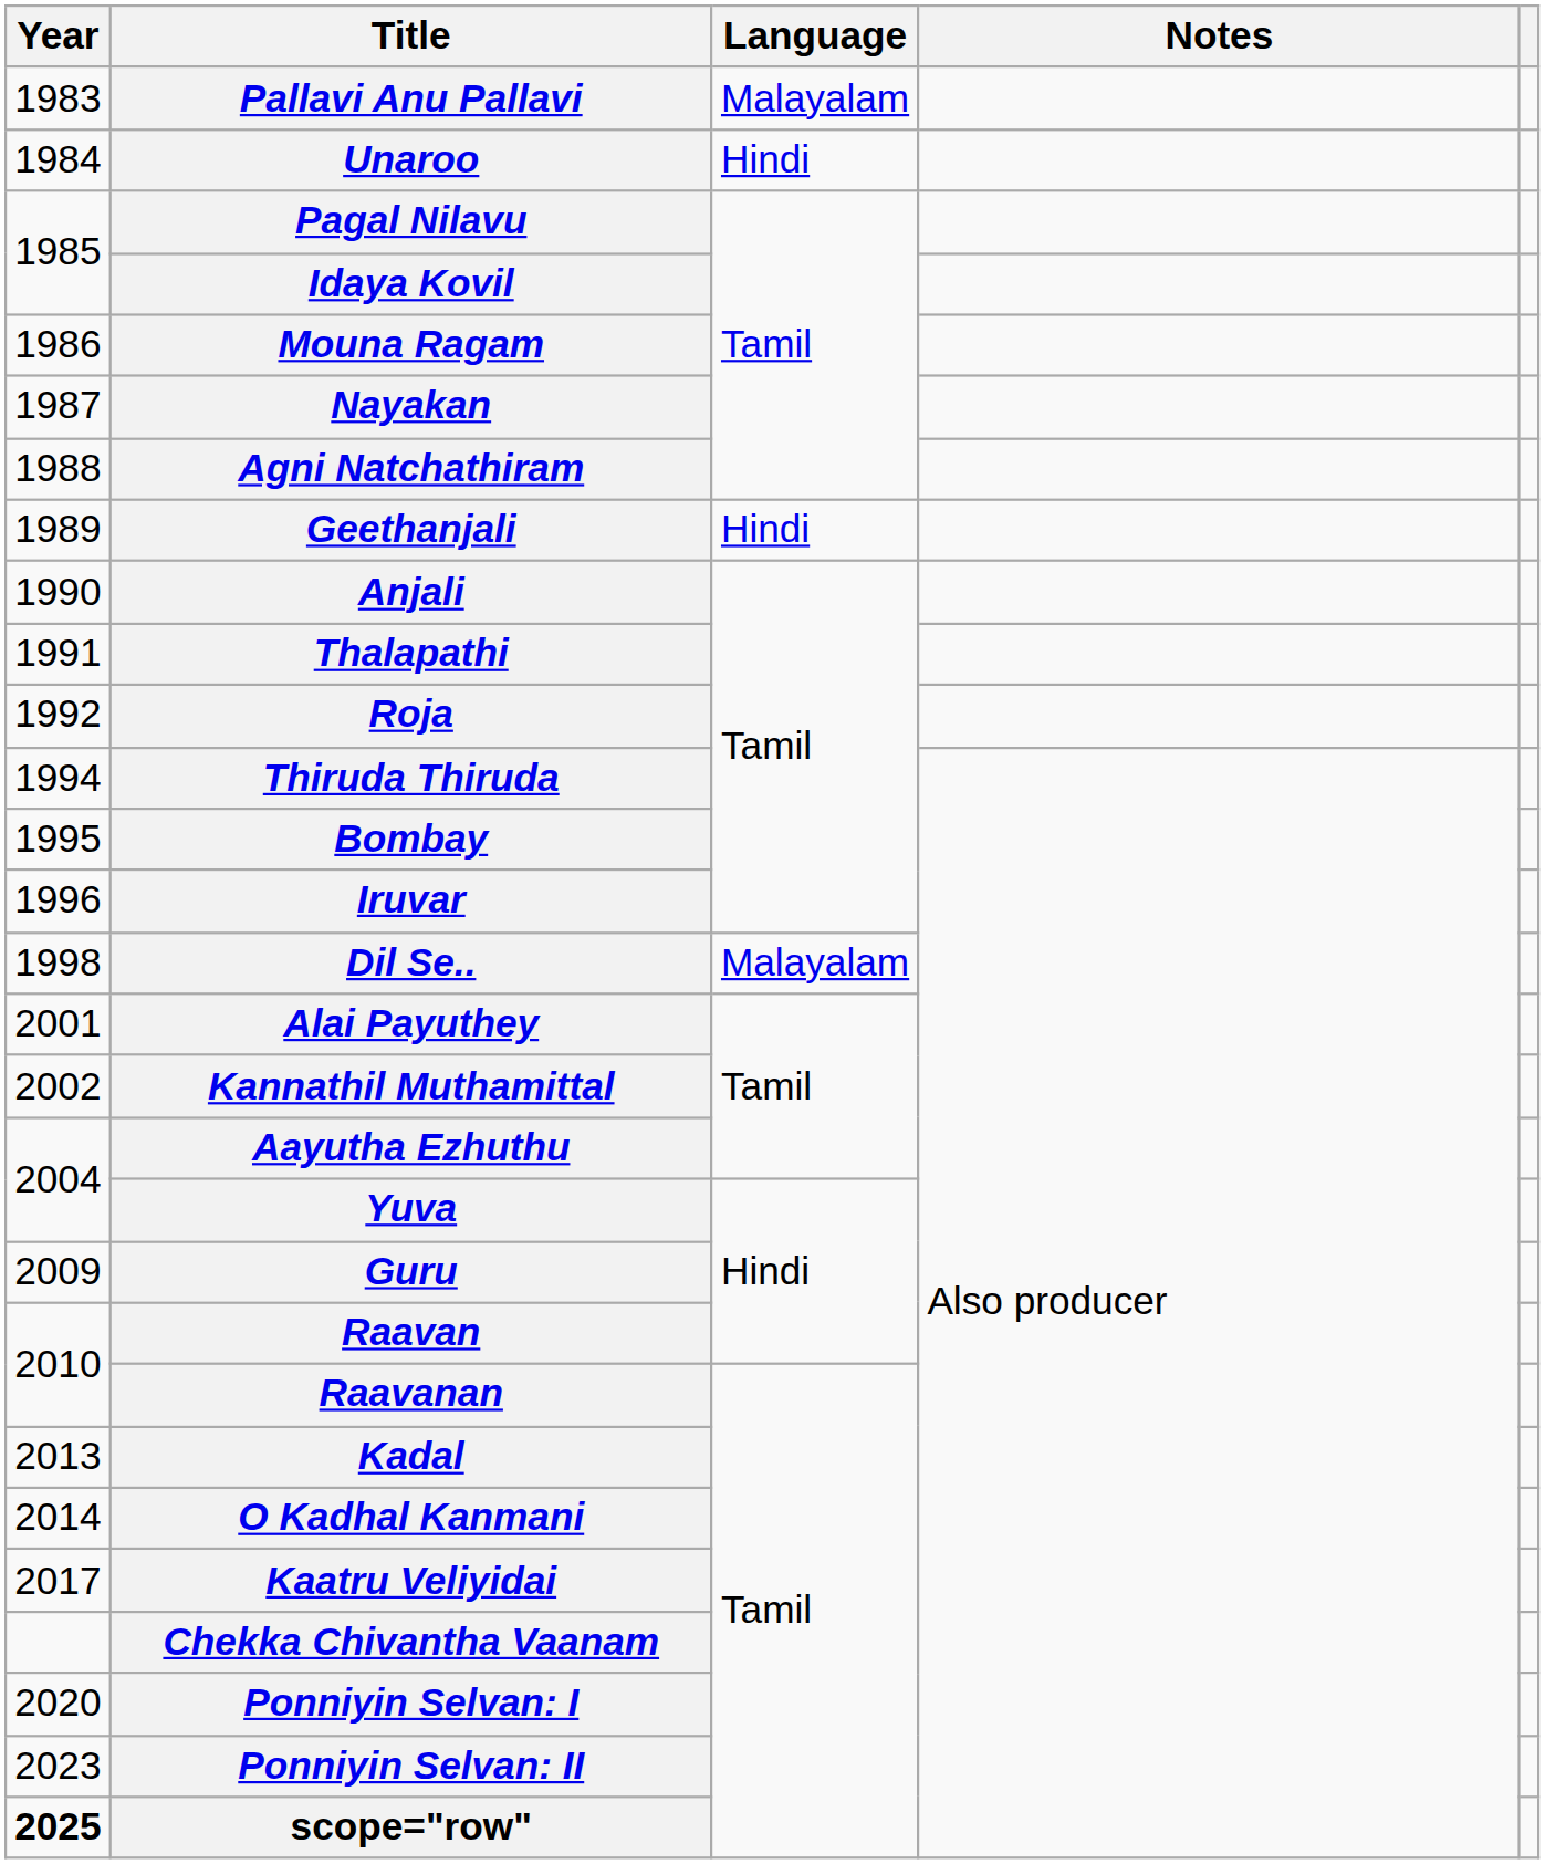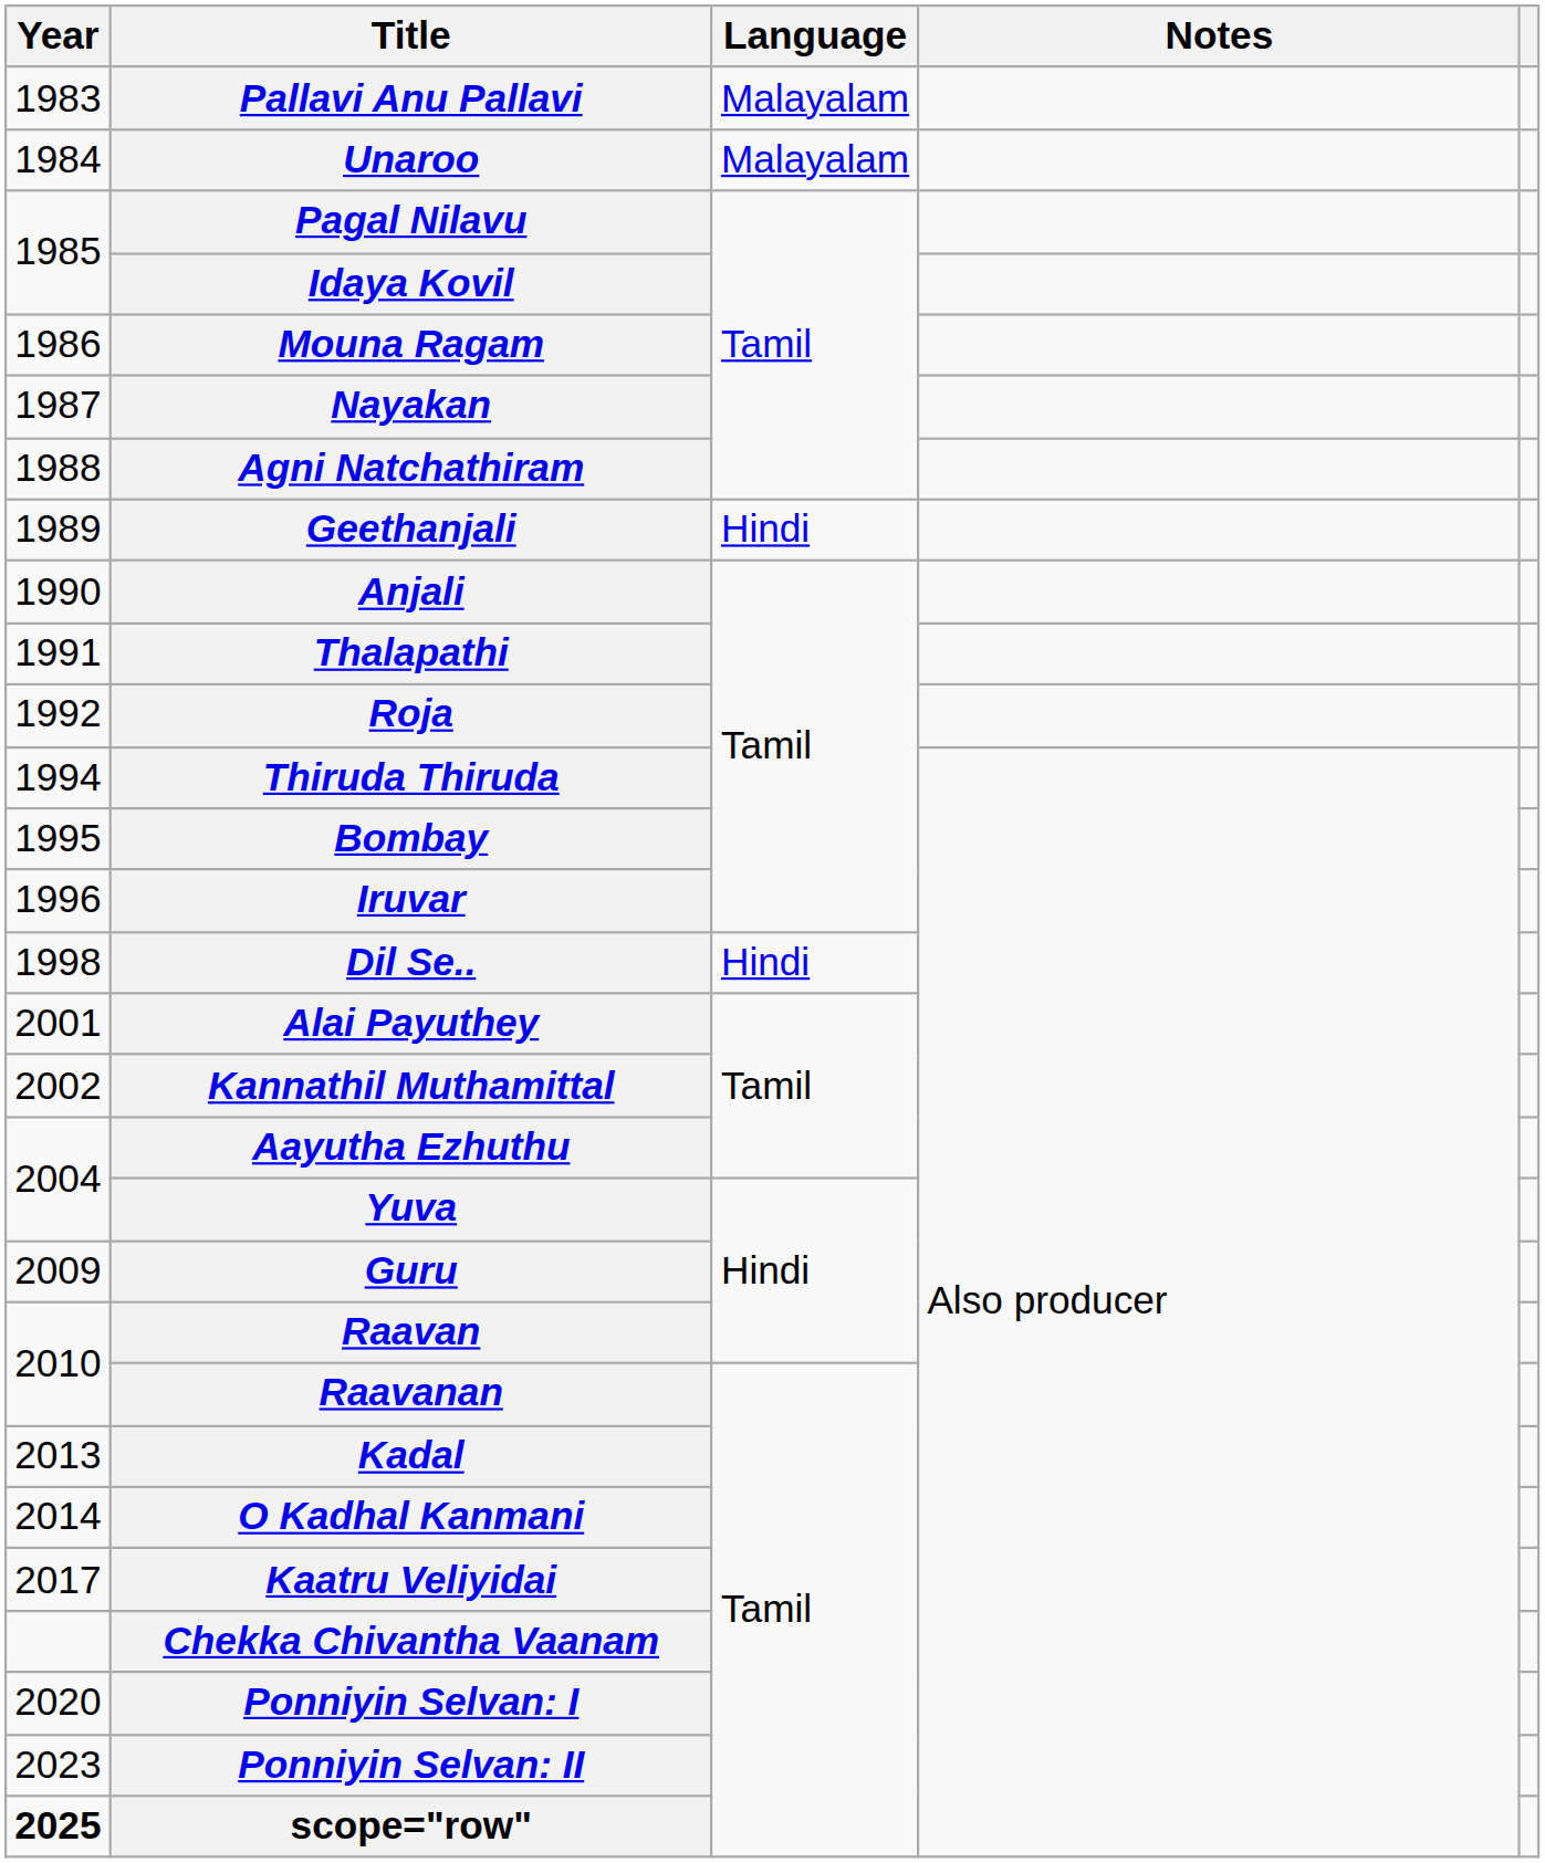Unaroo | Language: Hindi -> Malayalam
Dil Se.. | Language: Malayalam -> Hindi
